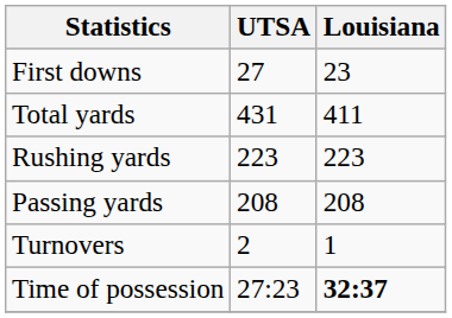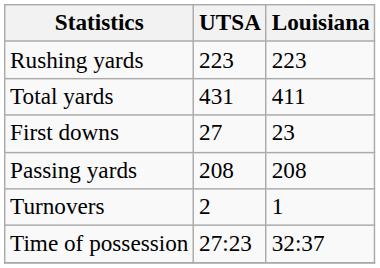rows swapped: First downs <-> Rushing yards
Time of possession | Louisiana: bold -> normal
